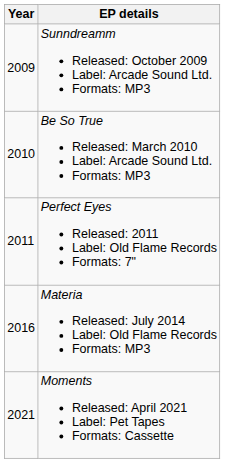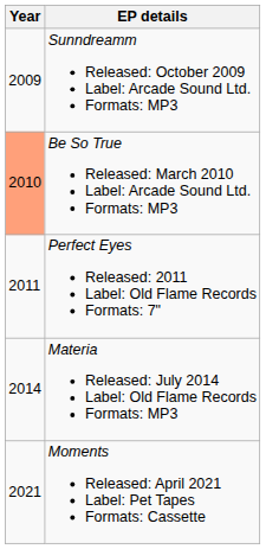row 3 | Year: no background -> lightsalmon background
row 5 | Year: 2016 -> 2014
